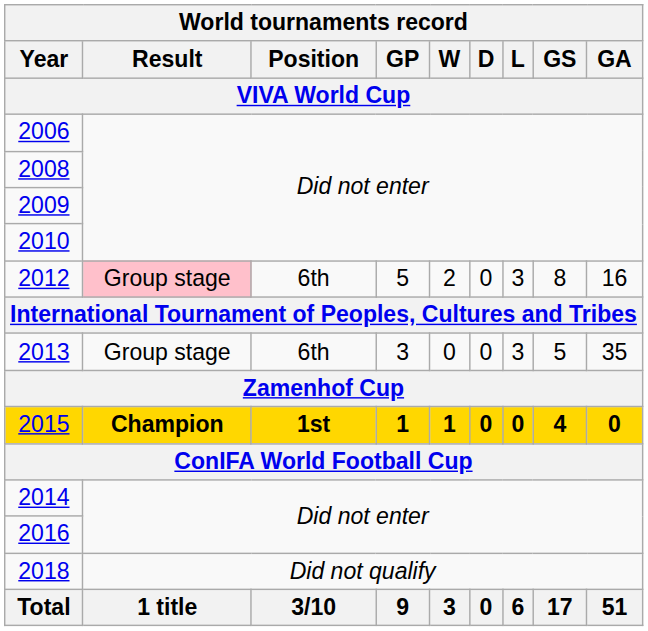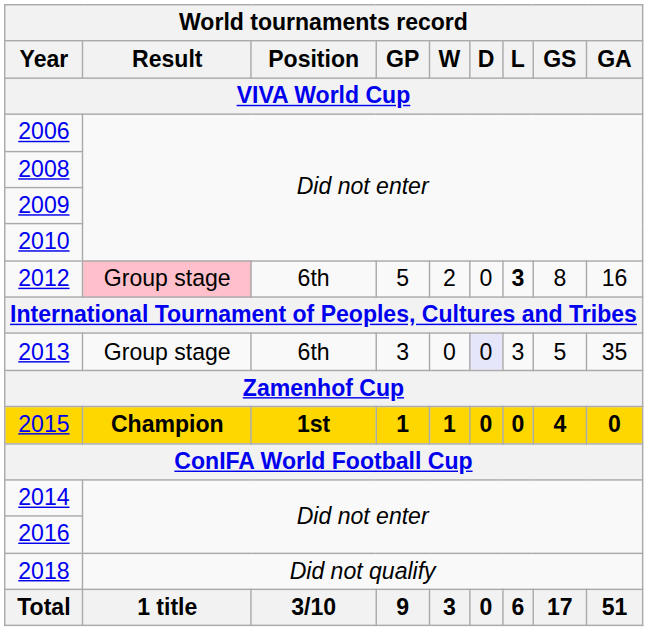2012 | L: normal -> bold
2013 | D: no background -> lavender background
